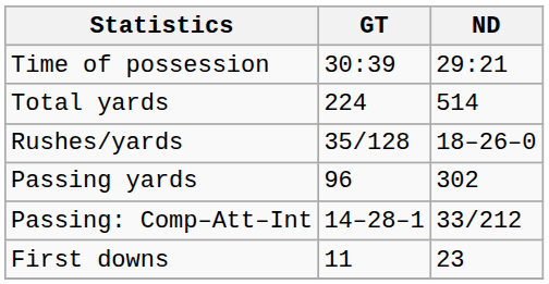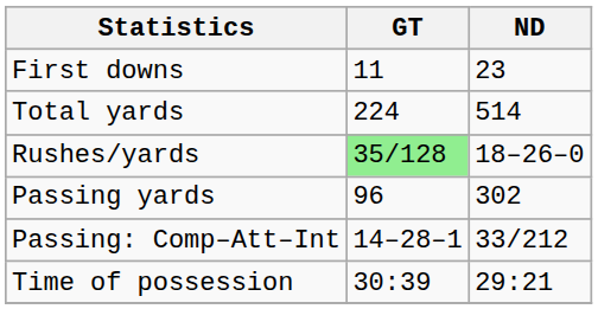rows swapped: First downs <-> Time of possession
Rushes/yards | GT: no background -> lightgreen background
